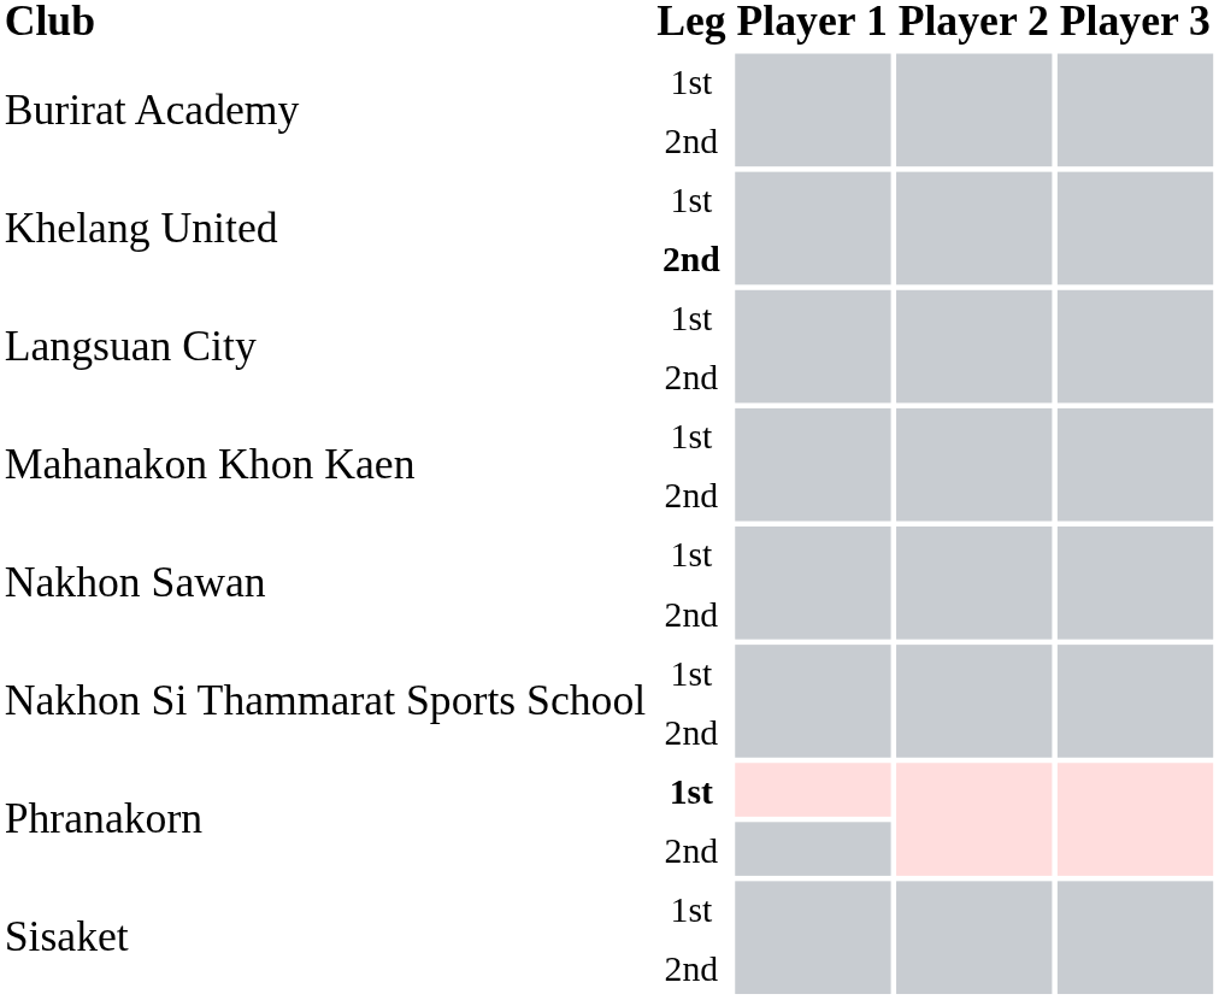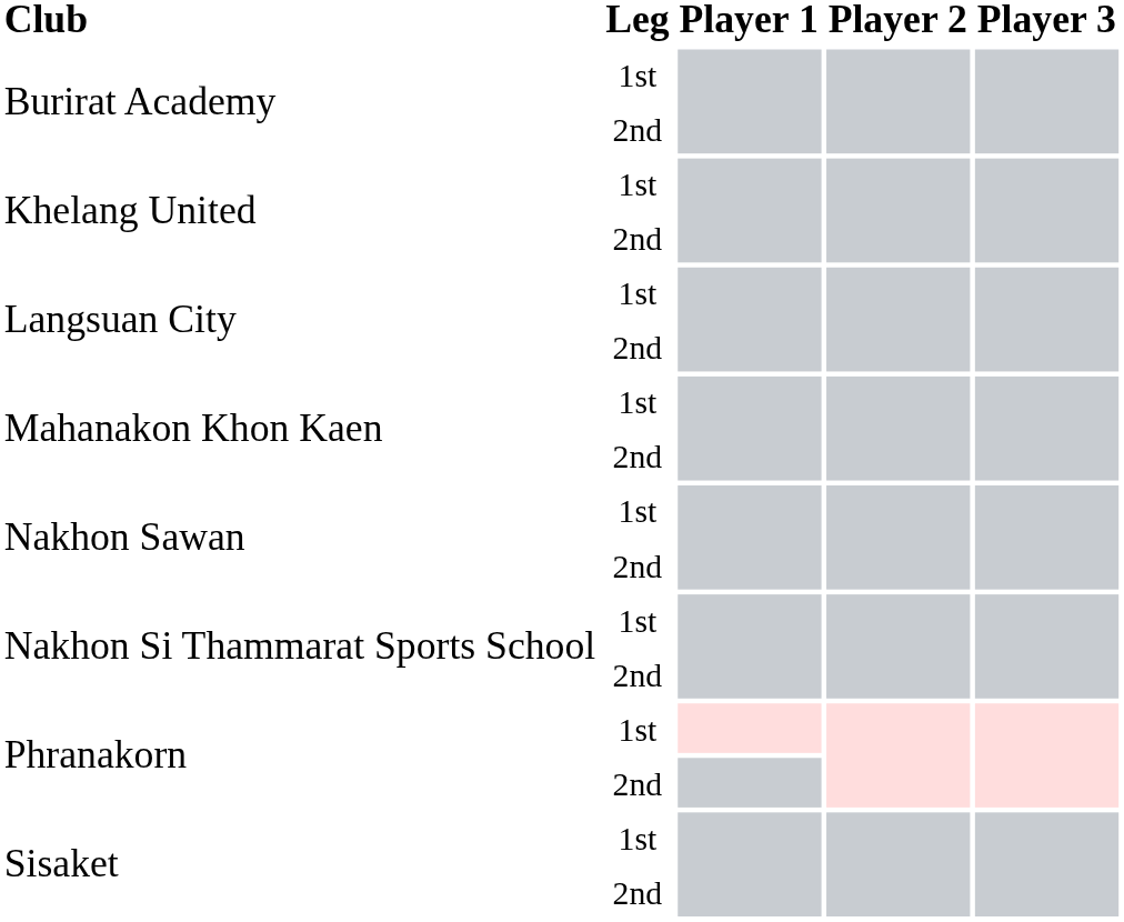Khelang United / 2nd | Leg: bold -> normal
Phranakorn / 1st | Leg: bold -> normal
